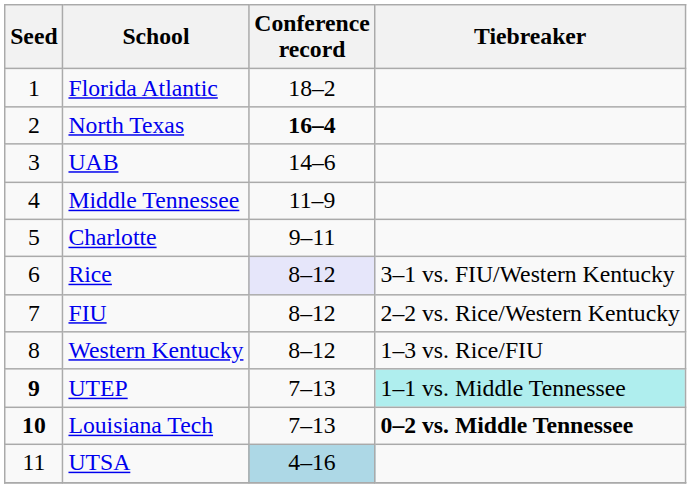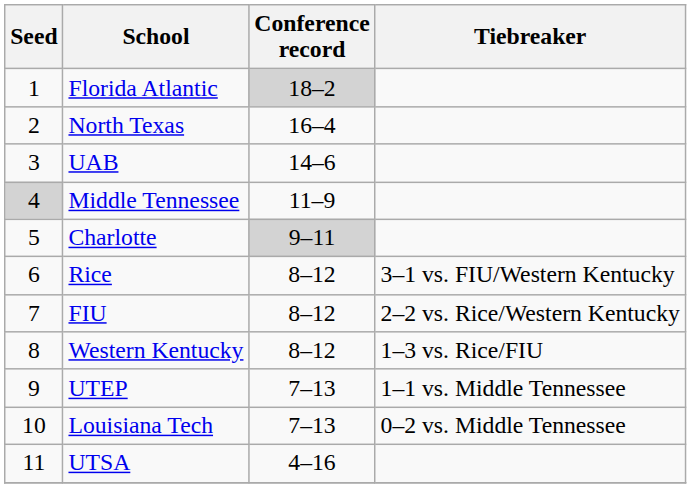Florida Atlantic | Conference record: no background -> lightgrey background
North Texas | Conference record: bold -> normal
Middle Tennessee | Seed: no background -> lightgrey background
Charlotte | Conference record: no background -> lightgrey background
Rice | Conference record: lavender background -> no background
UTEP | Seed: bold -> normal
UTEP | Tiebreaker: paleturquoise background -> no background
Louisiana Tech | Seed: bold -> normal
Louisiana Tech | Tiebreaker: bold -> normal
UTSA | Conference record: lightblue background -> no background
